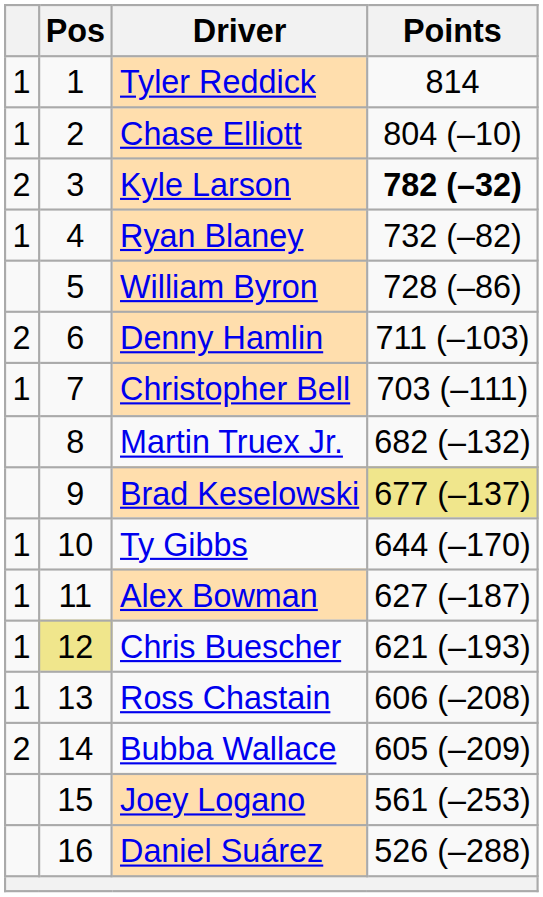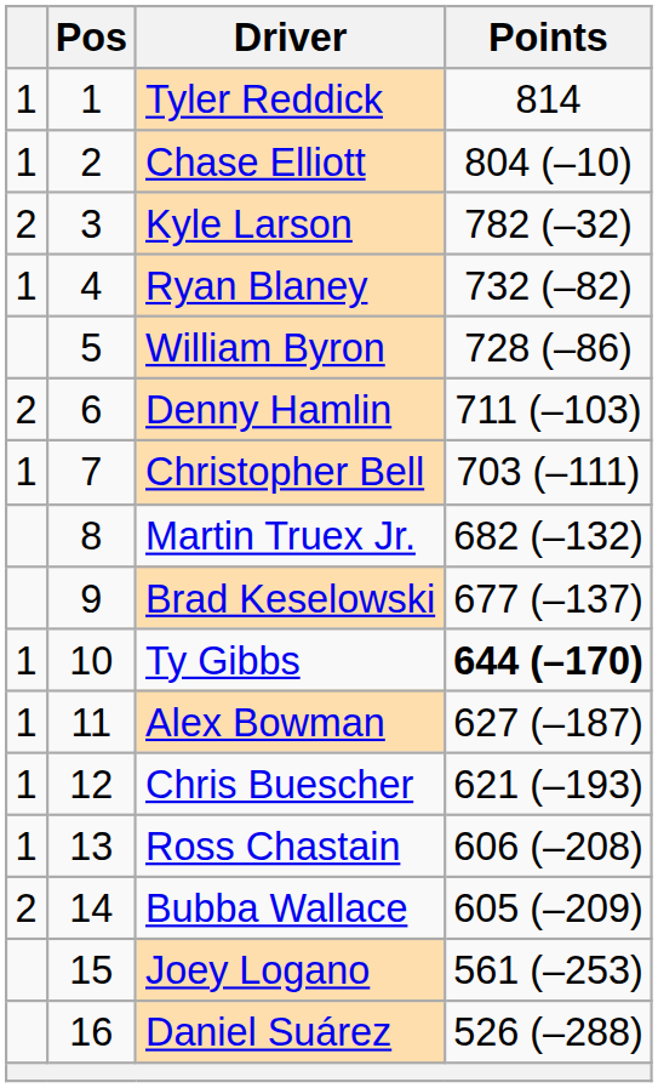Kyle Larson | Points: bold -> normal
Brad Keselowski | Points: khaki background -> no background
Ty Gibbs | Points: normal -> bold
Chris Buescher | Pos: khaki background -> no background
